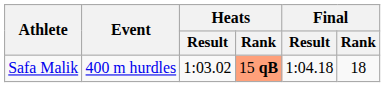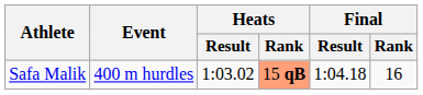Safa Malik | Final / Rank: 18 -> 16
